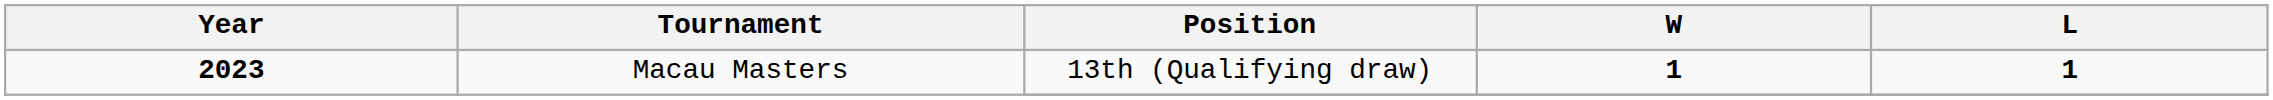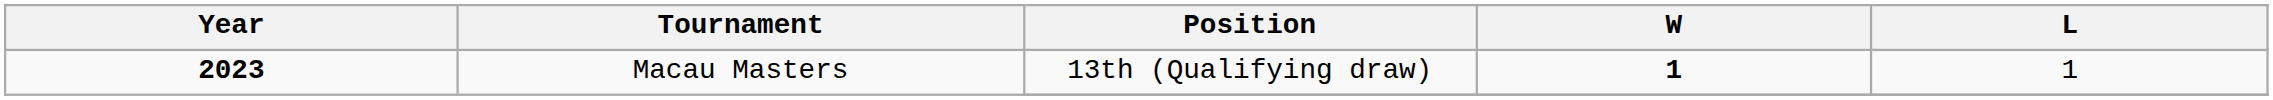Macau Masters / 13th (Qualifying draw) | L: bold -> normal
